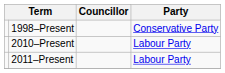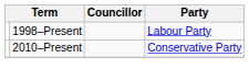1998–Present | Party: Conservative Party -> Labour Party
2010–Present | Party: Labour Party -> Conservative Party
- row: 2011–Present | Labour Party
